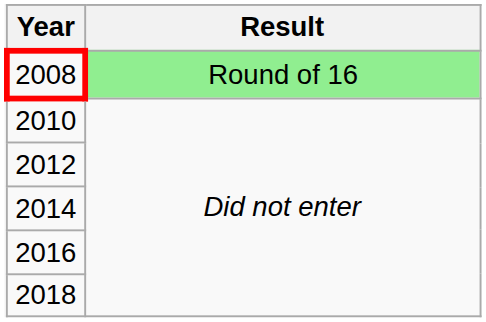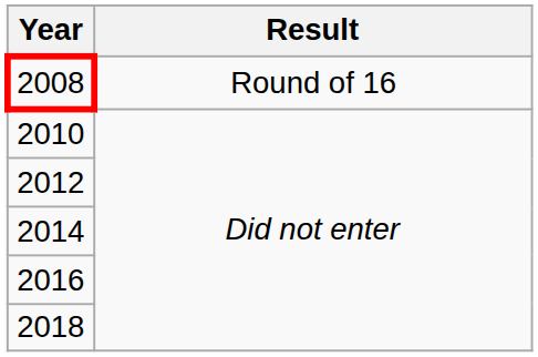2008 | Result: lightgreen background -> no background
